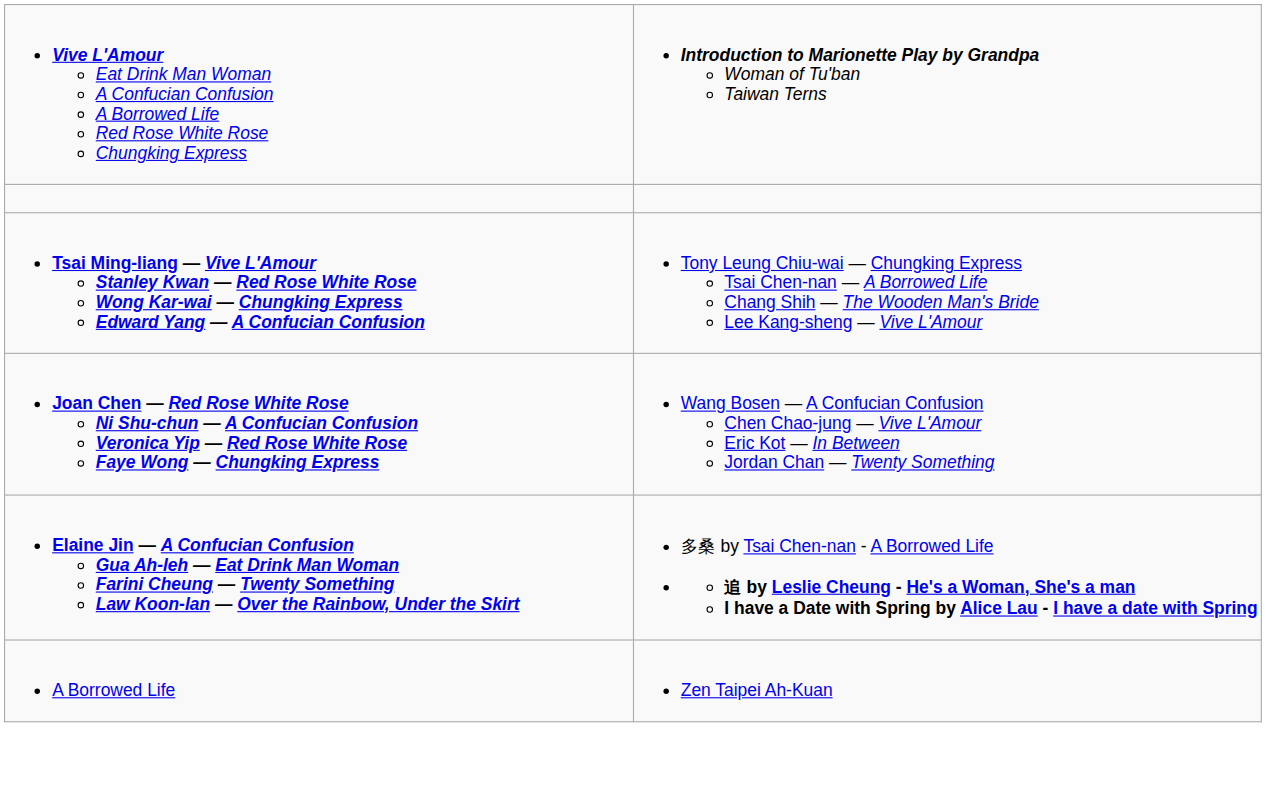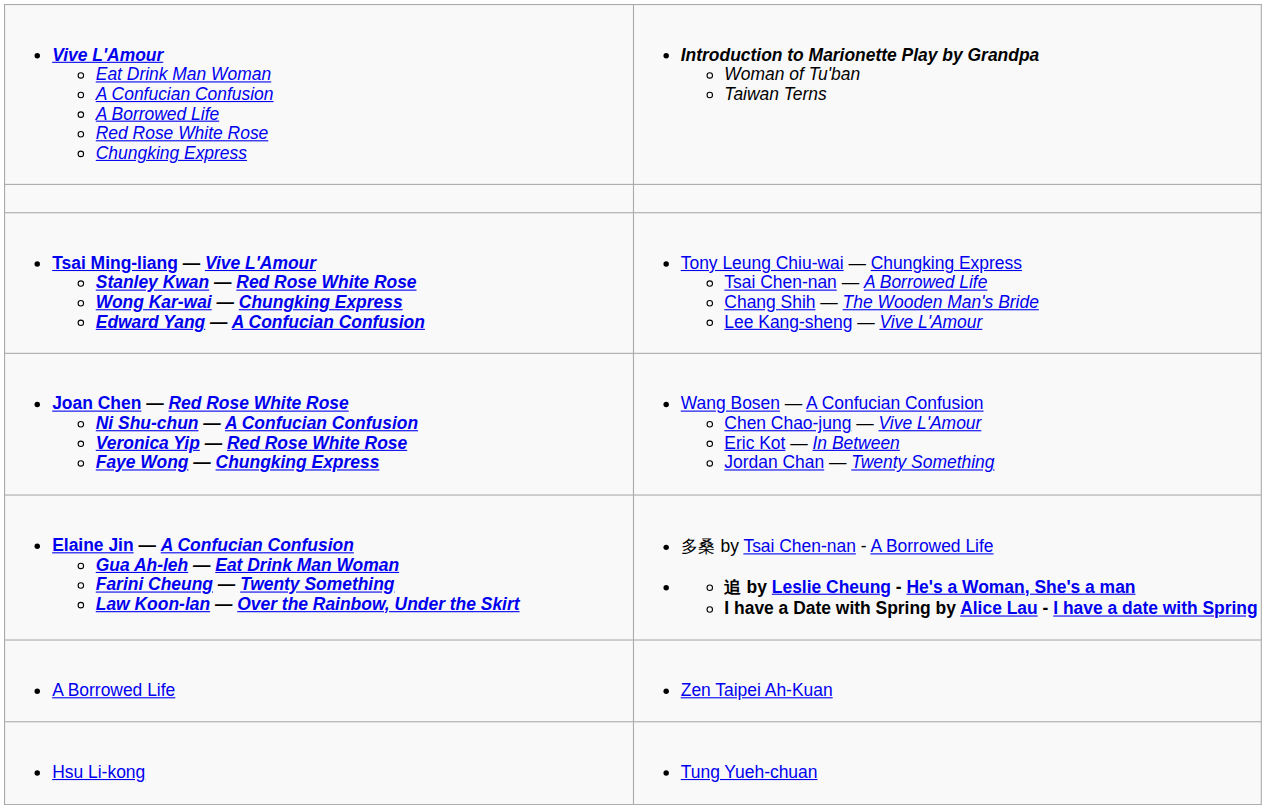+ row: Hsu Li-kong | Tung Yueh-chuan
